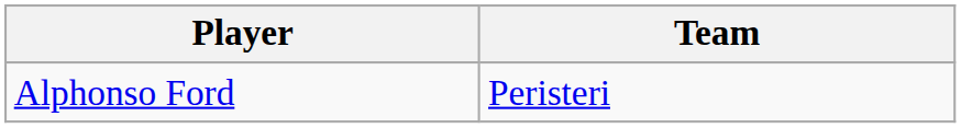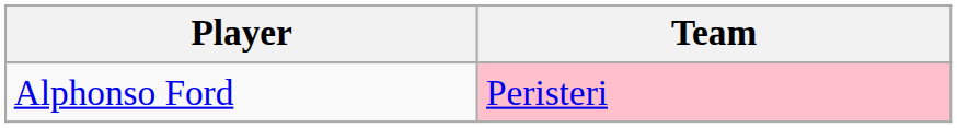Alphonso Ford | Team: no background -> pink background
